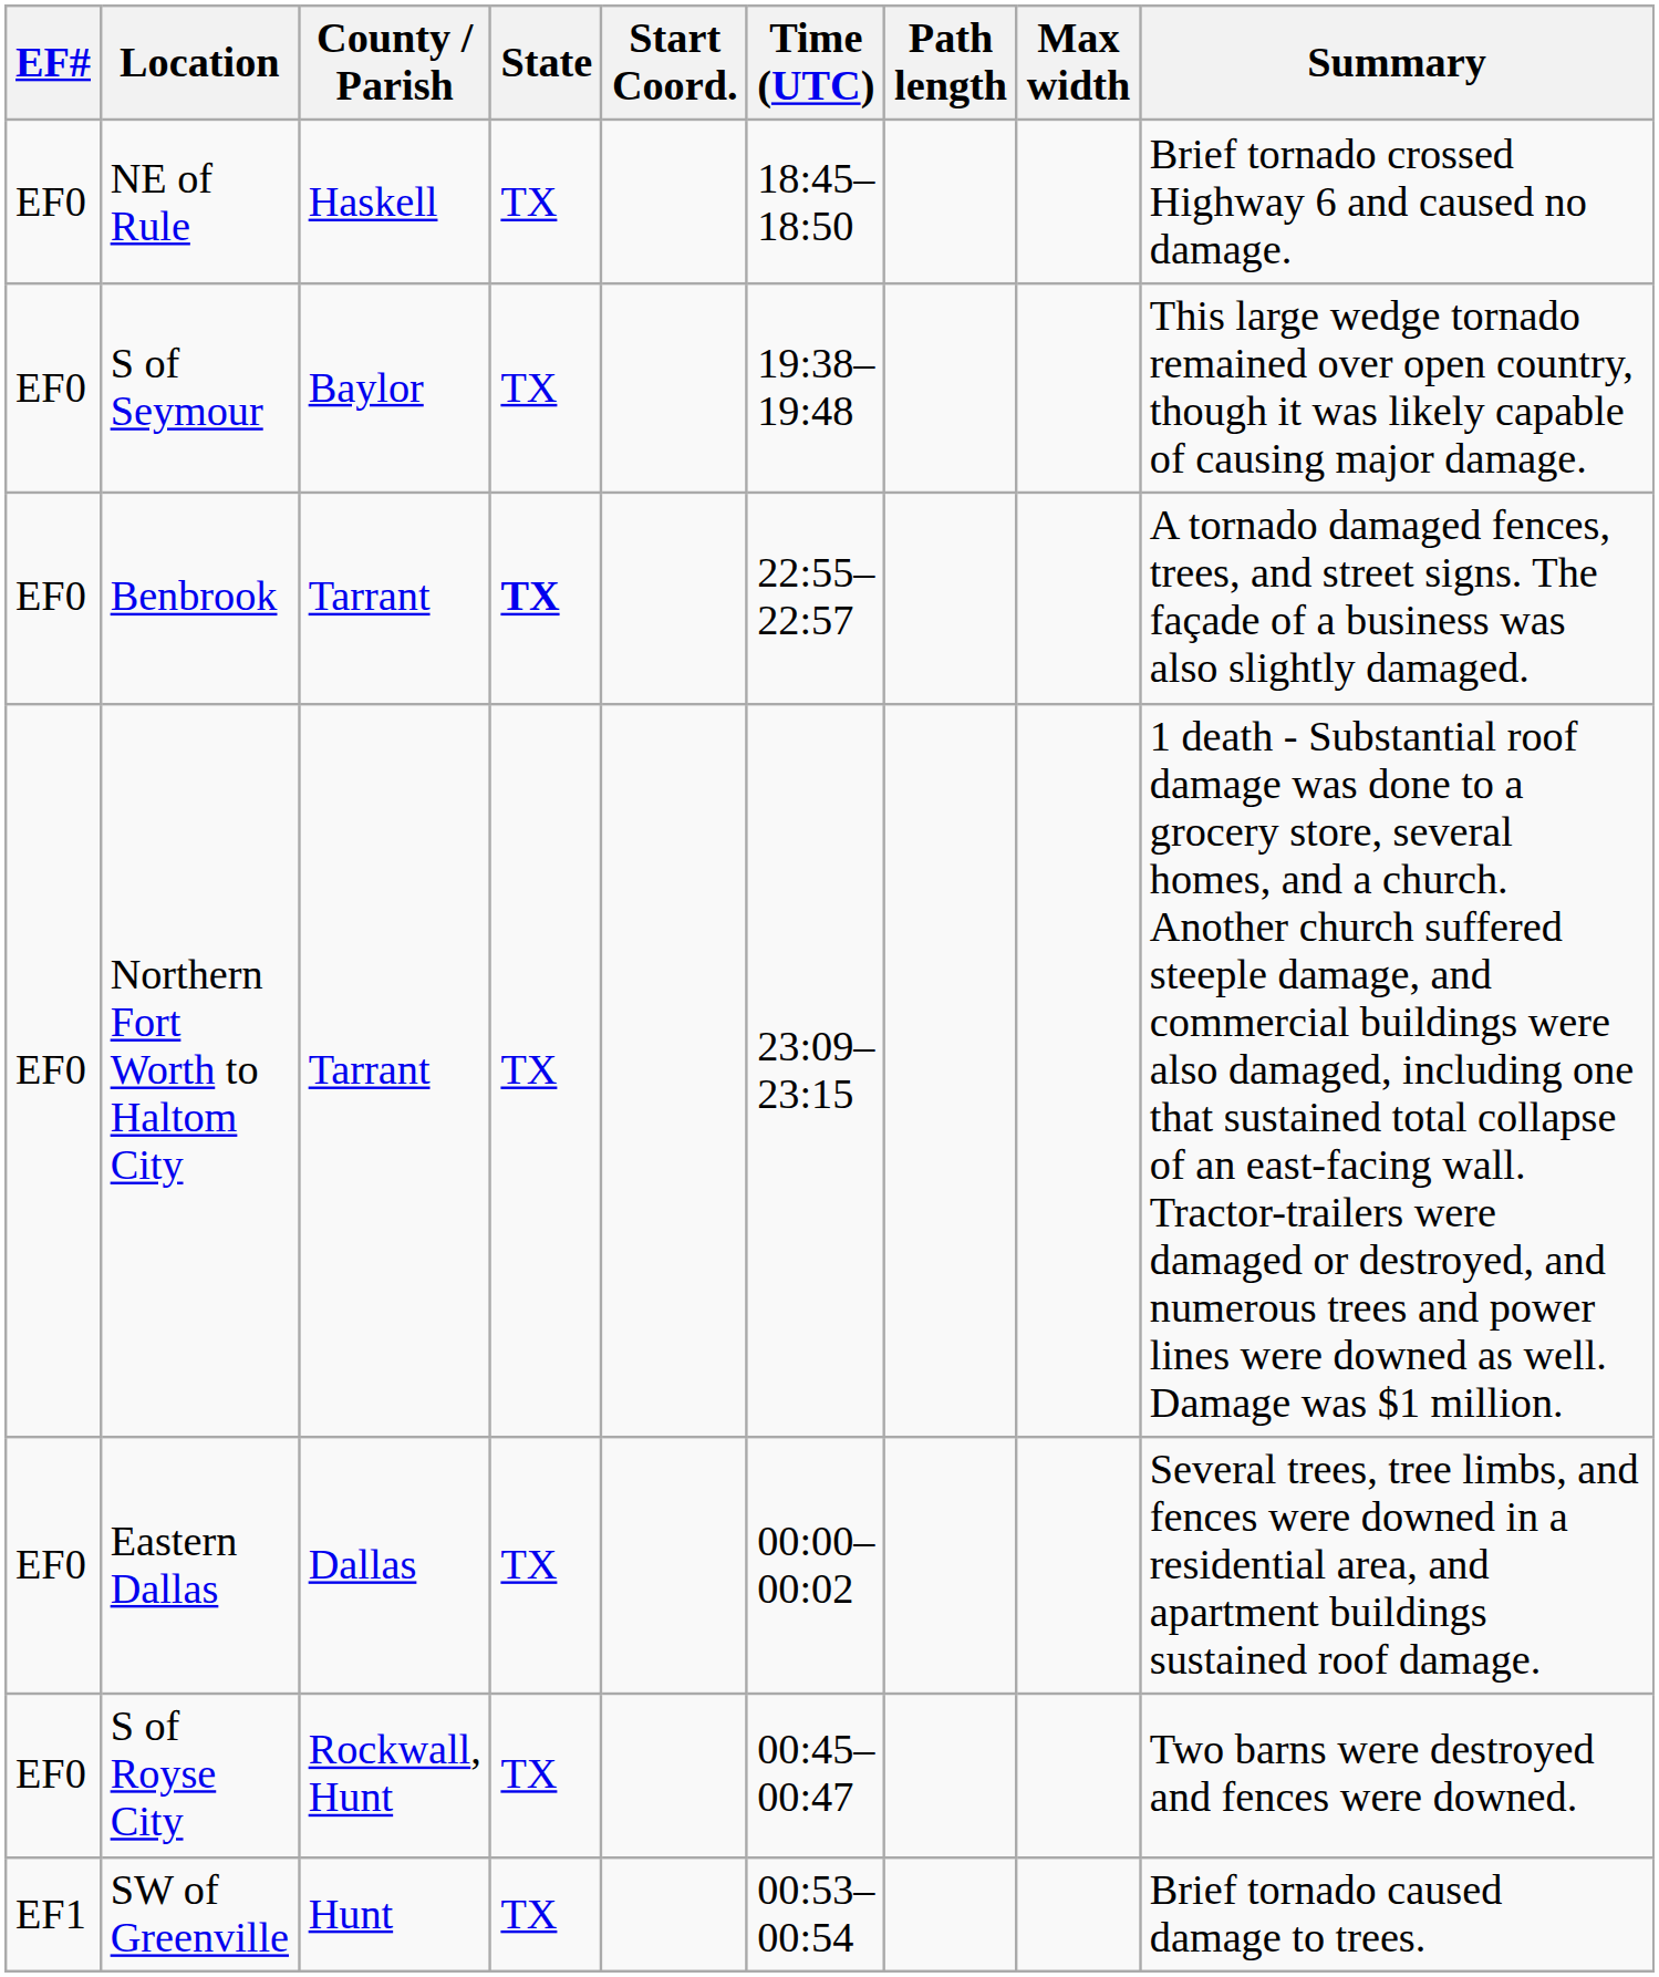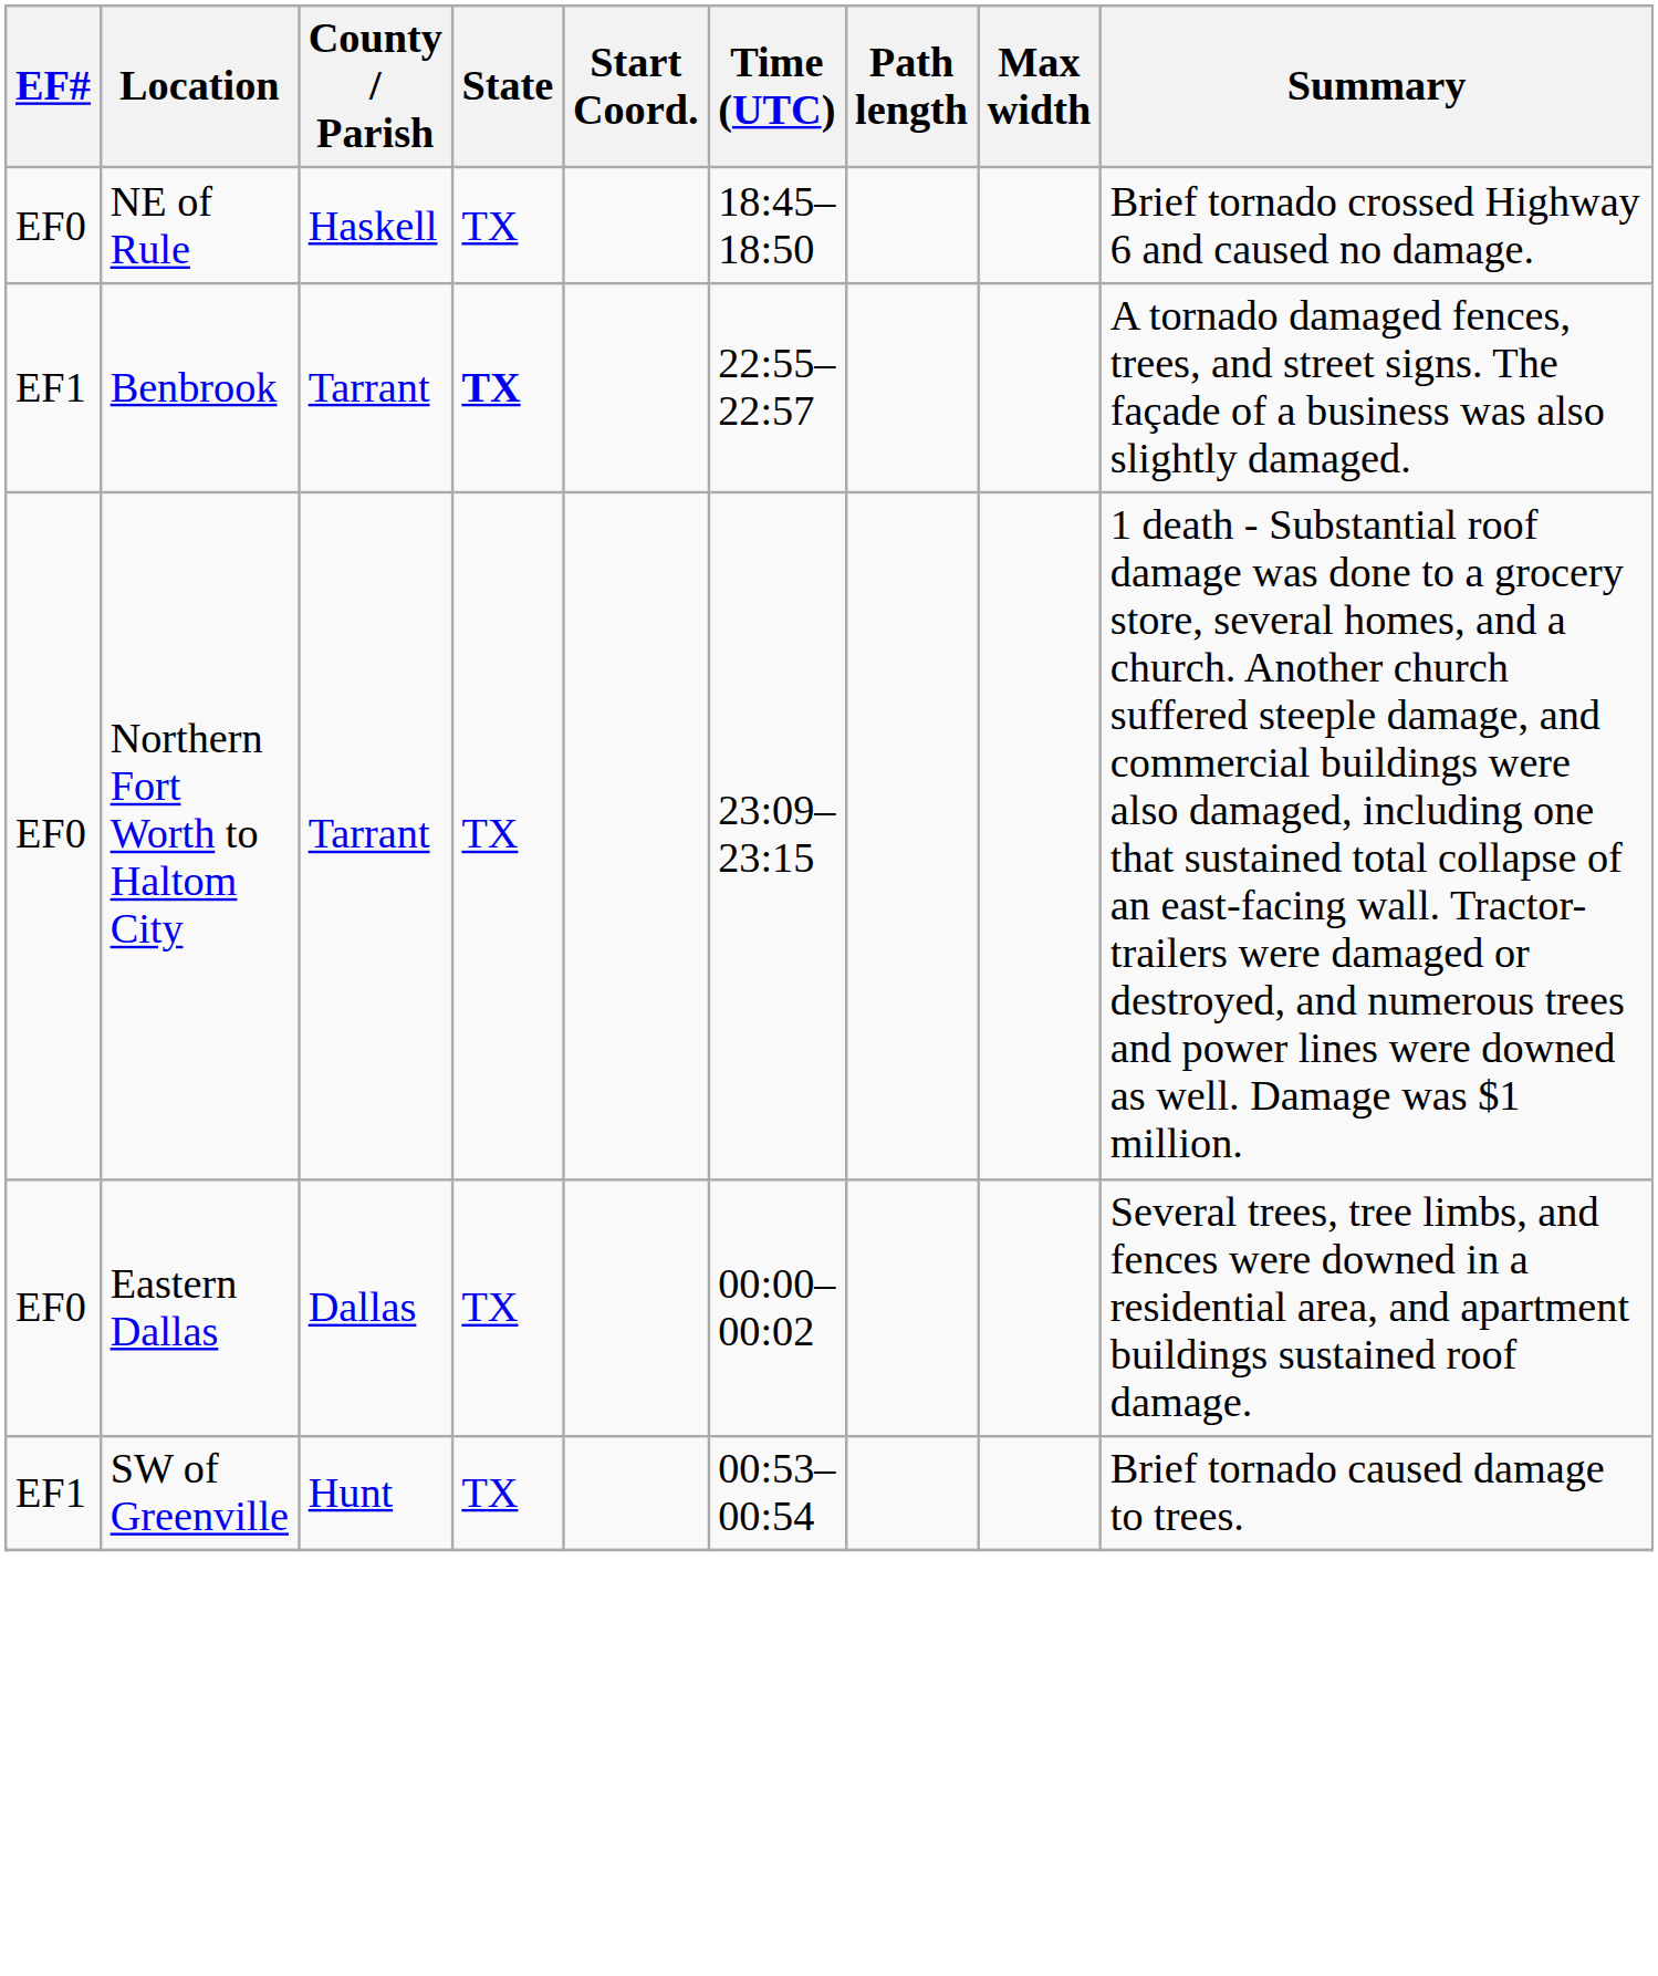- row: EF0 | S of Seymour | Baylor | TX | 19:38–19:48 | This large wedge tornado remained over open country, though it was likely capable of causing major damage.
Benbrook | EF#: EF0 -> EF1
- row: EF0 | S of Royse City | Rockwall, Hunt | TX | 00:45–00:47 | Two barns were destroyed and fences were downed.
